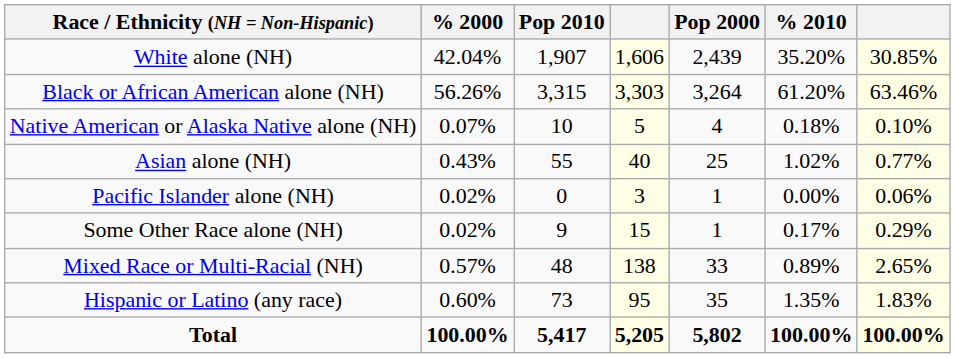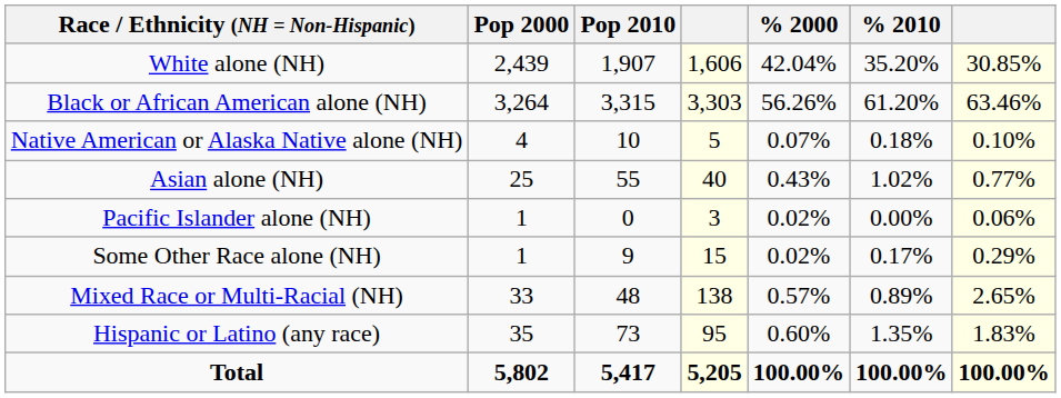columns swapped: Pop 2000 <-> % 2000
